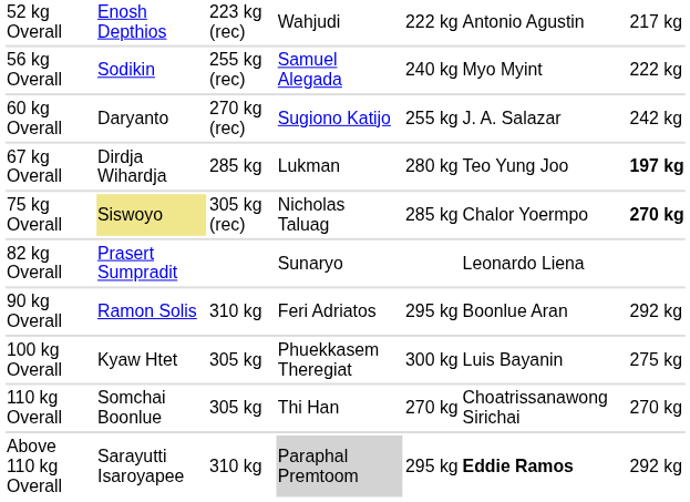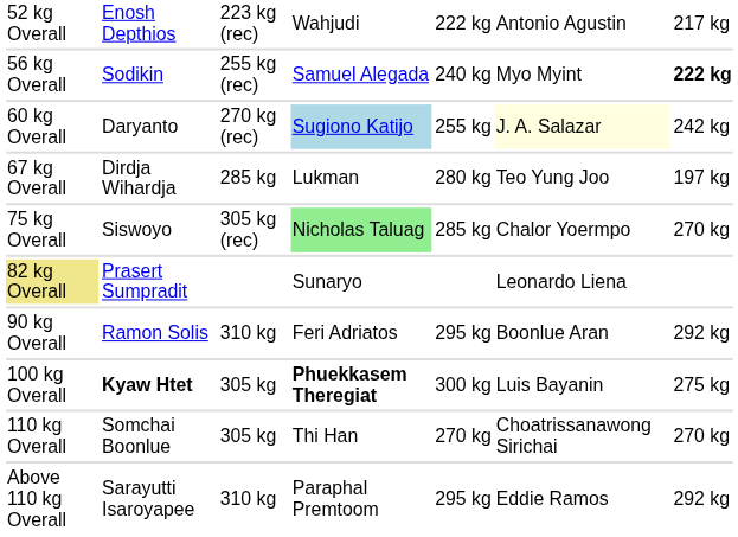row 2 | column 7: normal -> bold
row 3 | column 4: no background -> lightblue background
row 3 | column 6: no background -> lightyellow background
row 4 | column 7: bold -> normal
row 5 | column 2: khaki background -> no background
row 5 | column 4: no background -> lightgreen background
row 5 | column 7: bold -> normal
row 6 | column 1: no background -> khaki background
row 8 | column 2: normal -> bold
row 8 | column 4: normal -> bold
row 10 | column 4: lightgrey background -> no background
row 10 | column 6: bold -> normal
